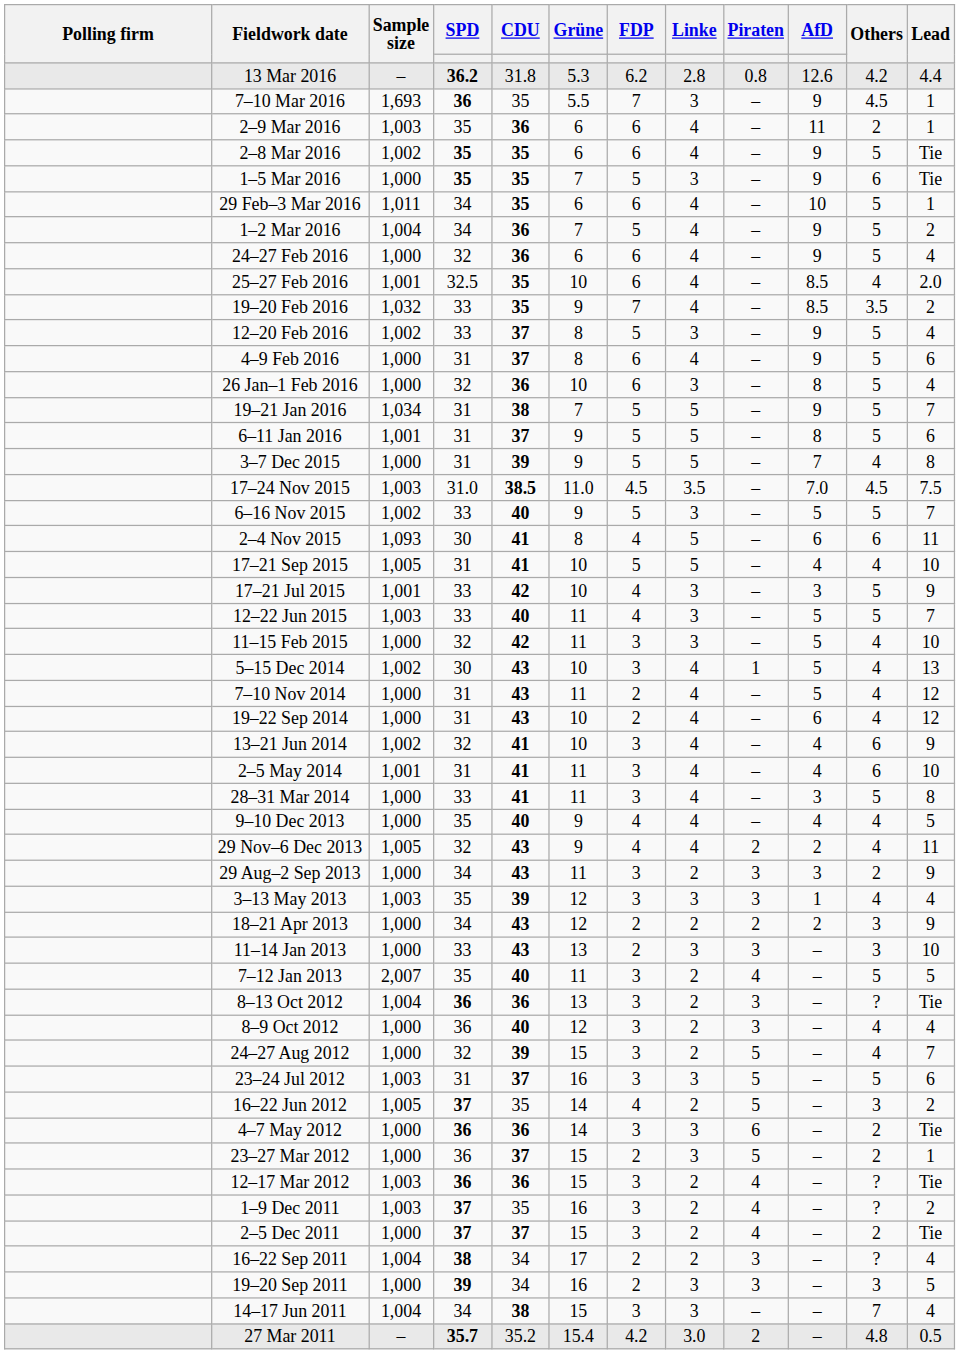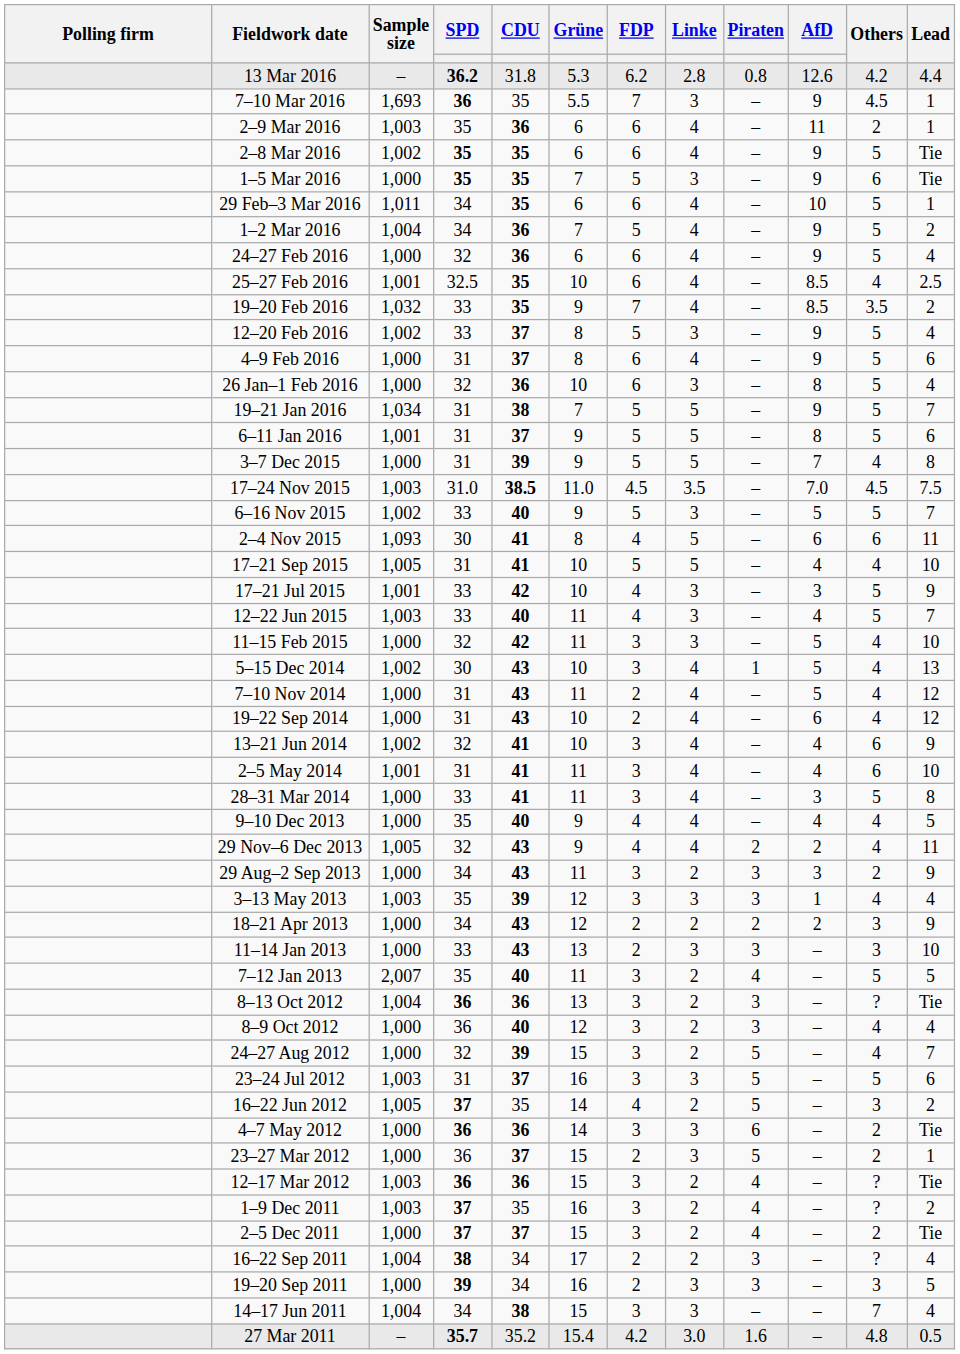25–27 Feb 2016 | Lead: 2.0 -> 2.5
12–22 Jun 2015 | AfD: 5 -> 4
27 Mar 2011 | Piraten: 2 -> 1.6
